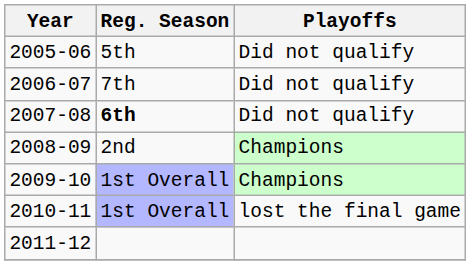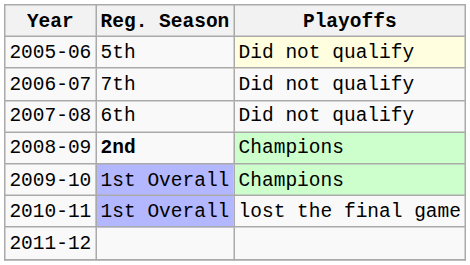2005-06 | Playoffs: no background -> lightyellow background
2007-08 | Reg. Season: bold -> normal
2008-09 | Reg. Season: normal -> bold
